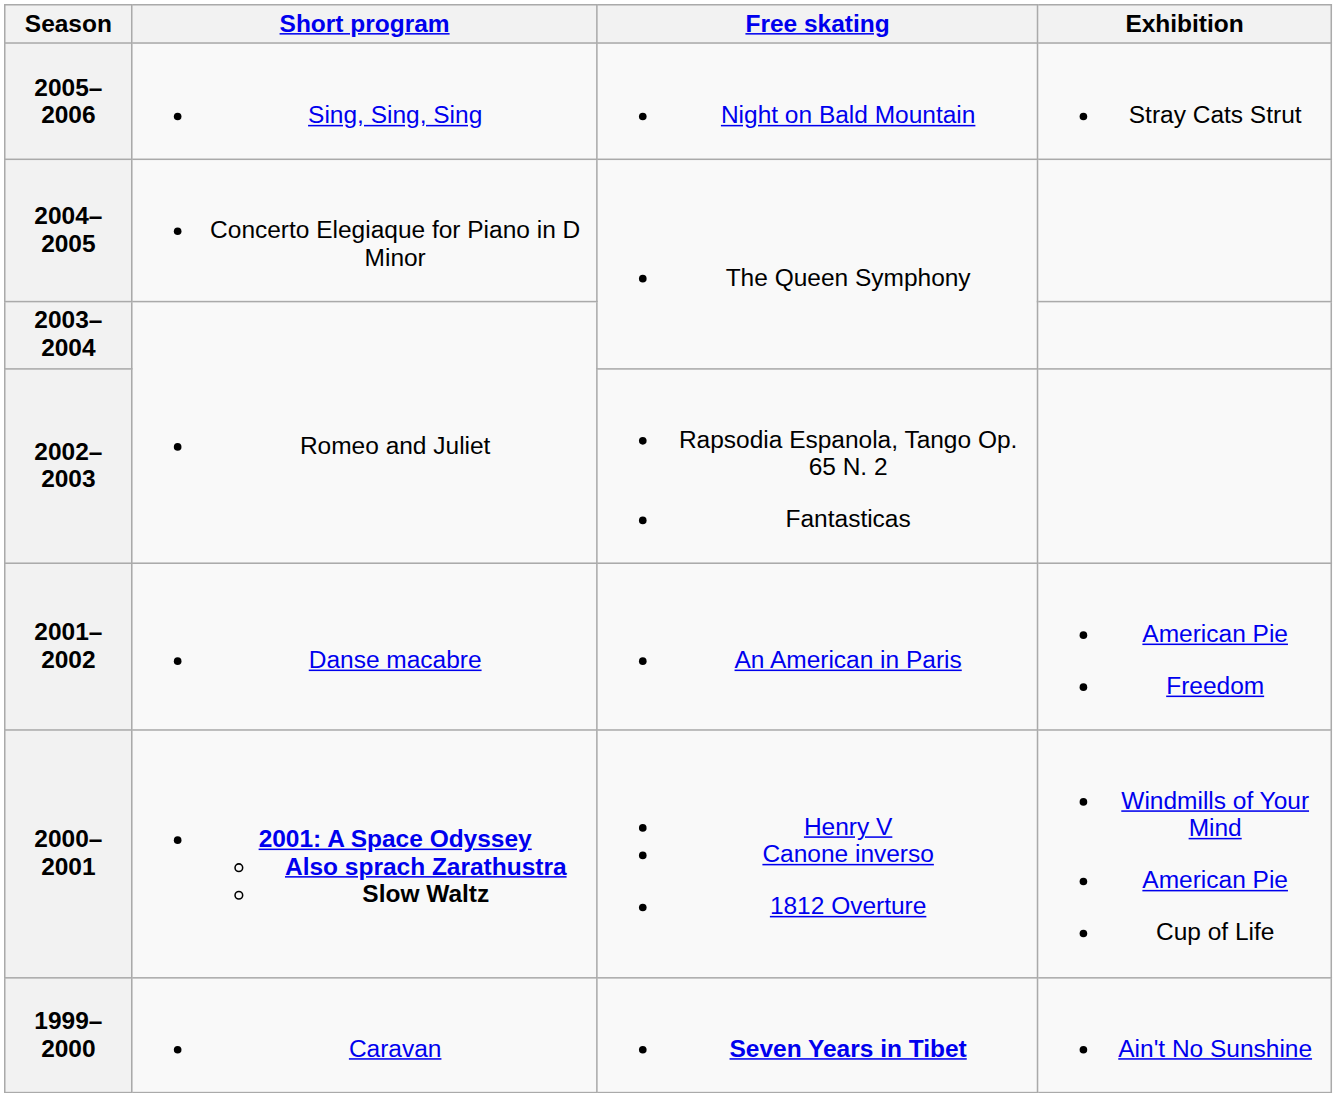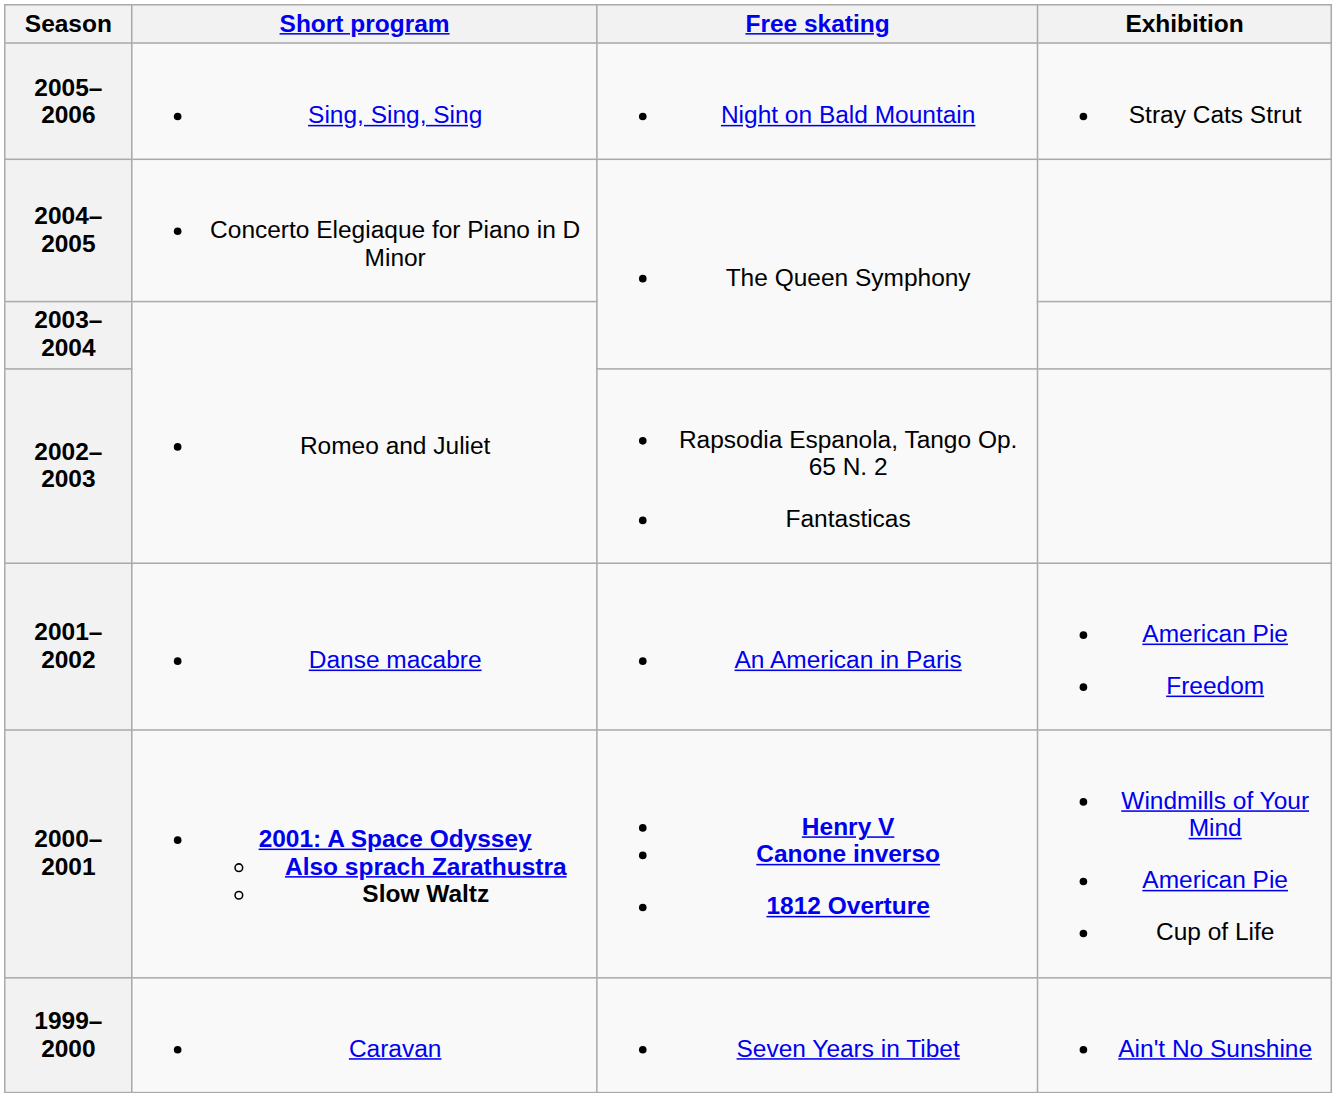2000–2001 | Free skating: normal -> bold
1999–2000 | Free skating: bold -> normal
